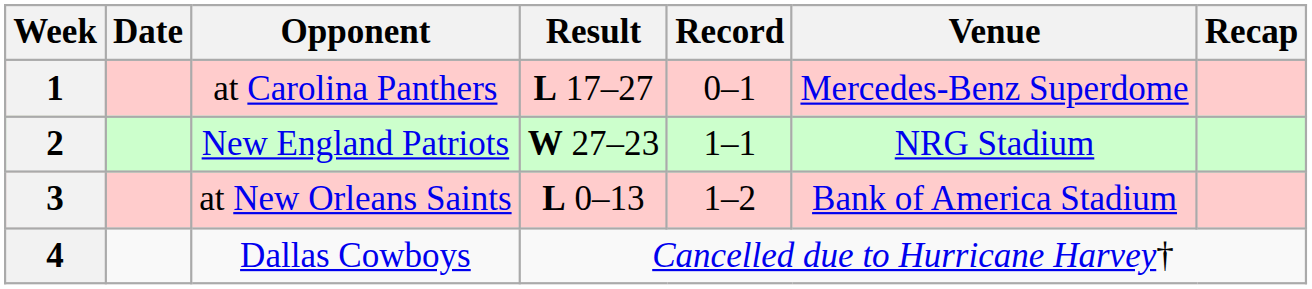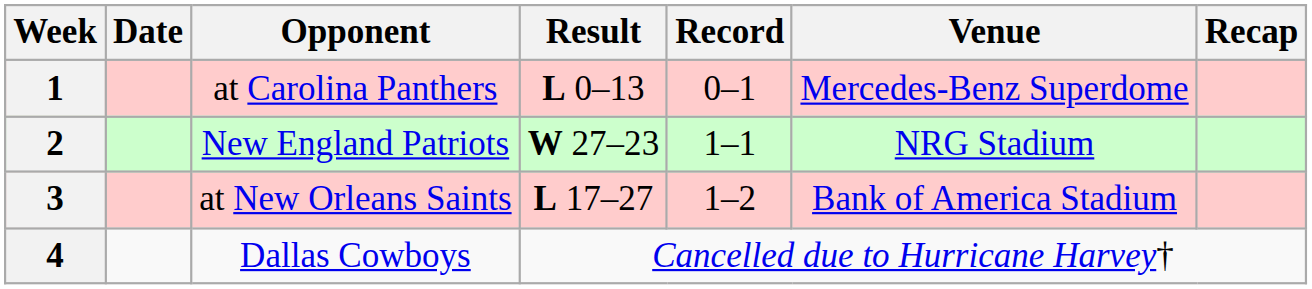1 | Result: L 17–27 -> L 0–13
3 | Result: L 0–13 -> L 17–27
